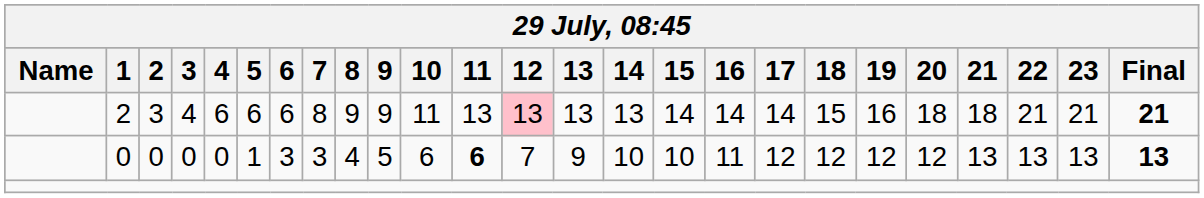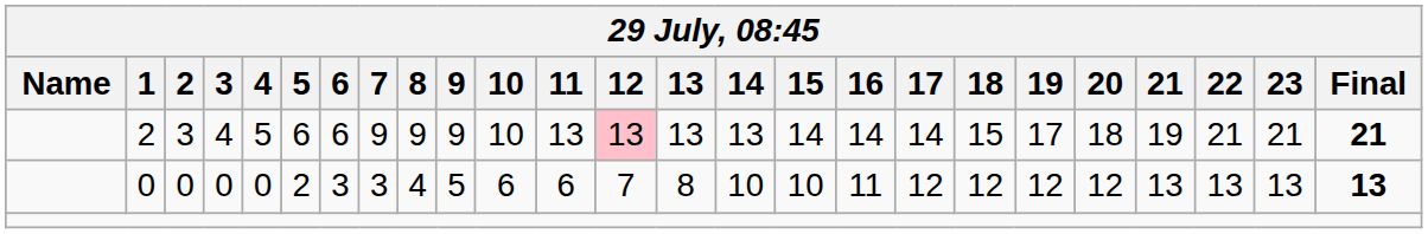row 3 | 4: 6 -> 5
row 3 | 7: 8 -> 9
row 3 | 10: 11 -> 10
row 3 | 19: 16 -> 17
row 3 | 21: 18 -> 19
row 4 | 5: 1 -> 2
row 4 | 11: bold -> normal
row 4 | 13: 9 -> 8
